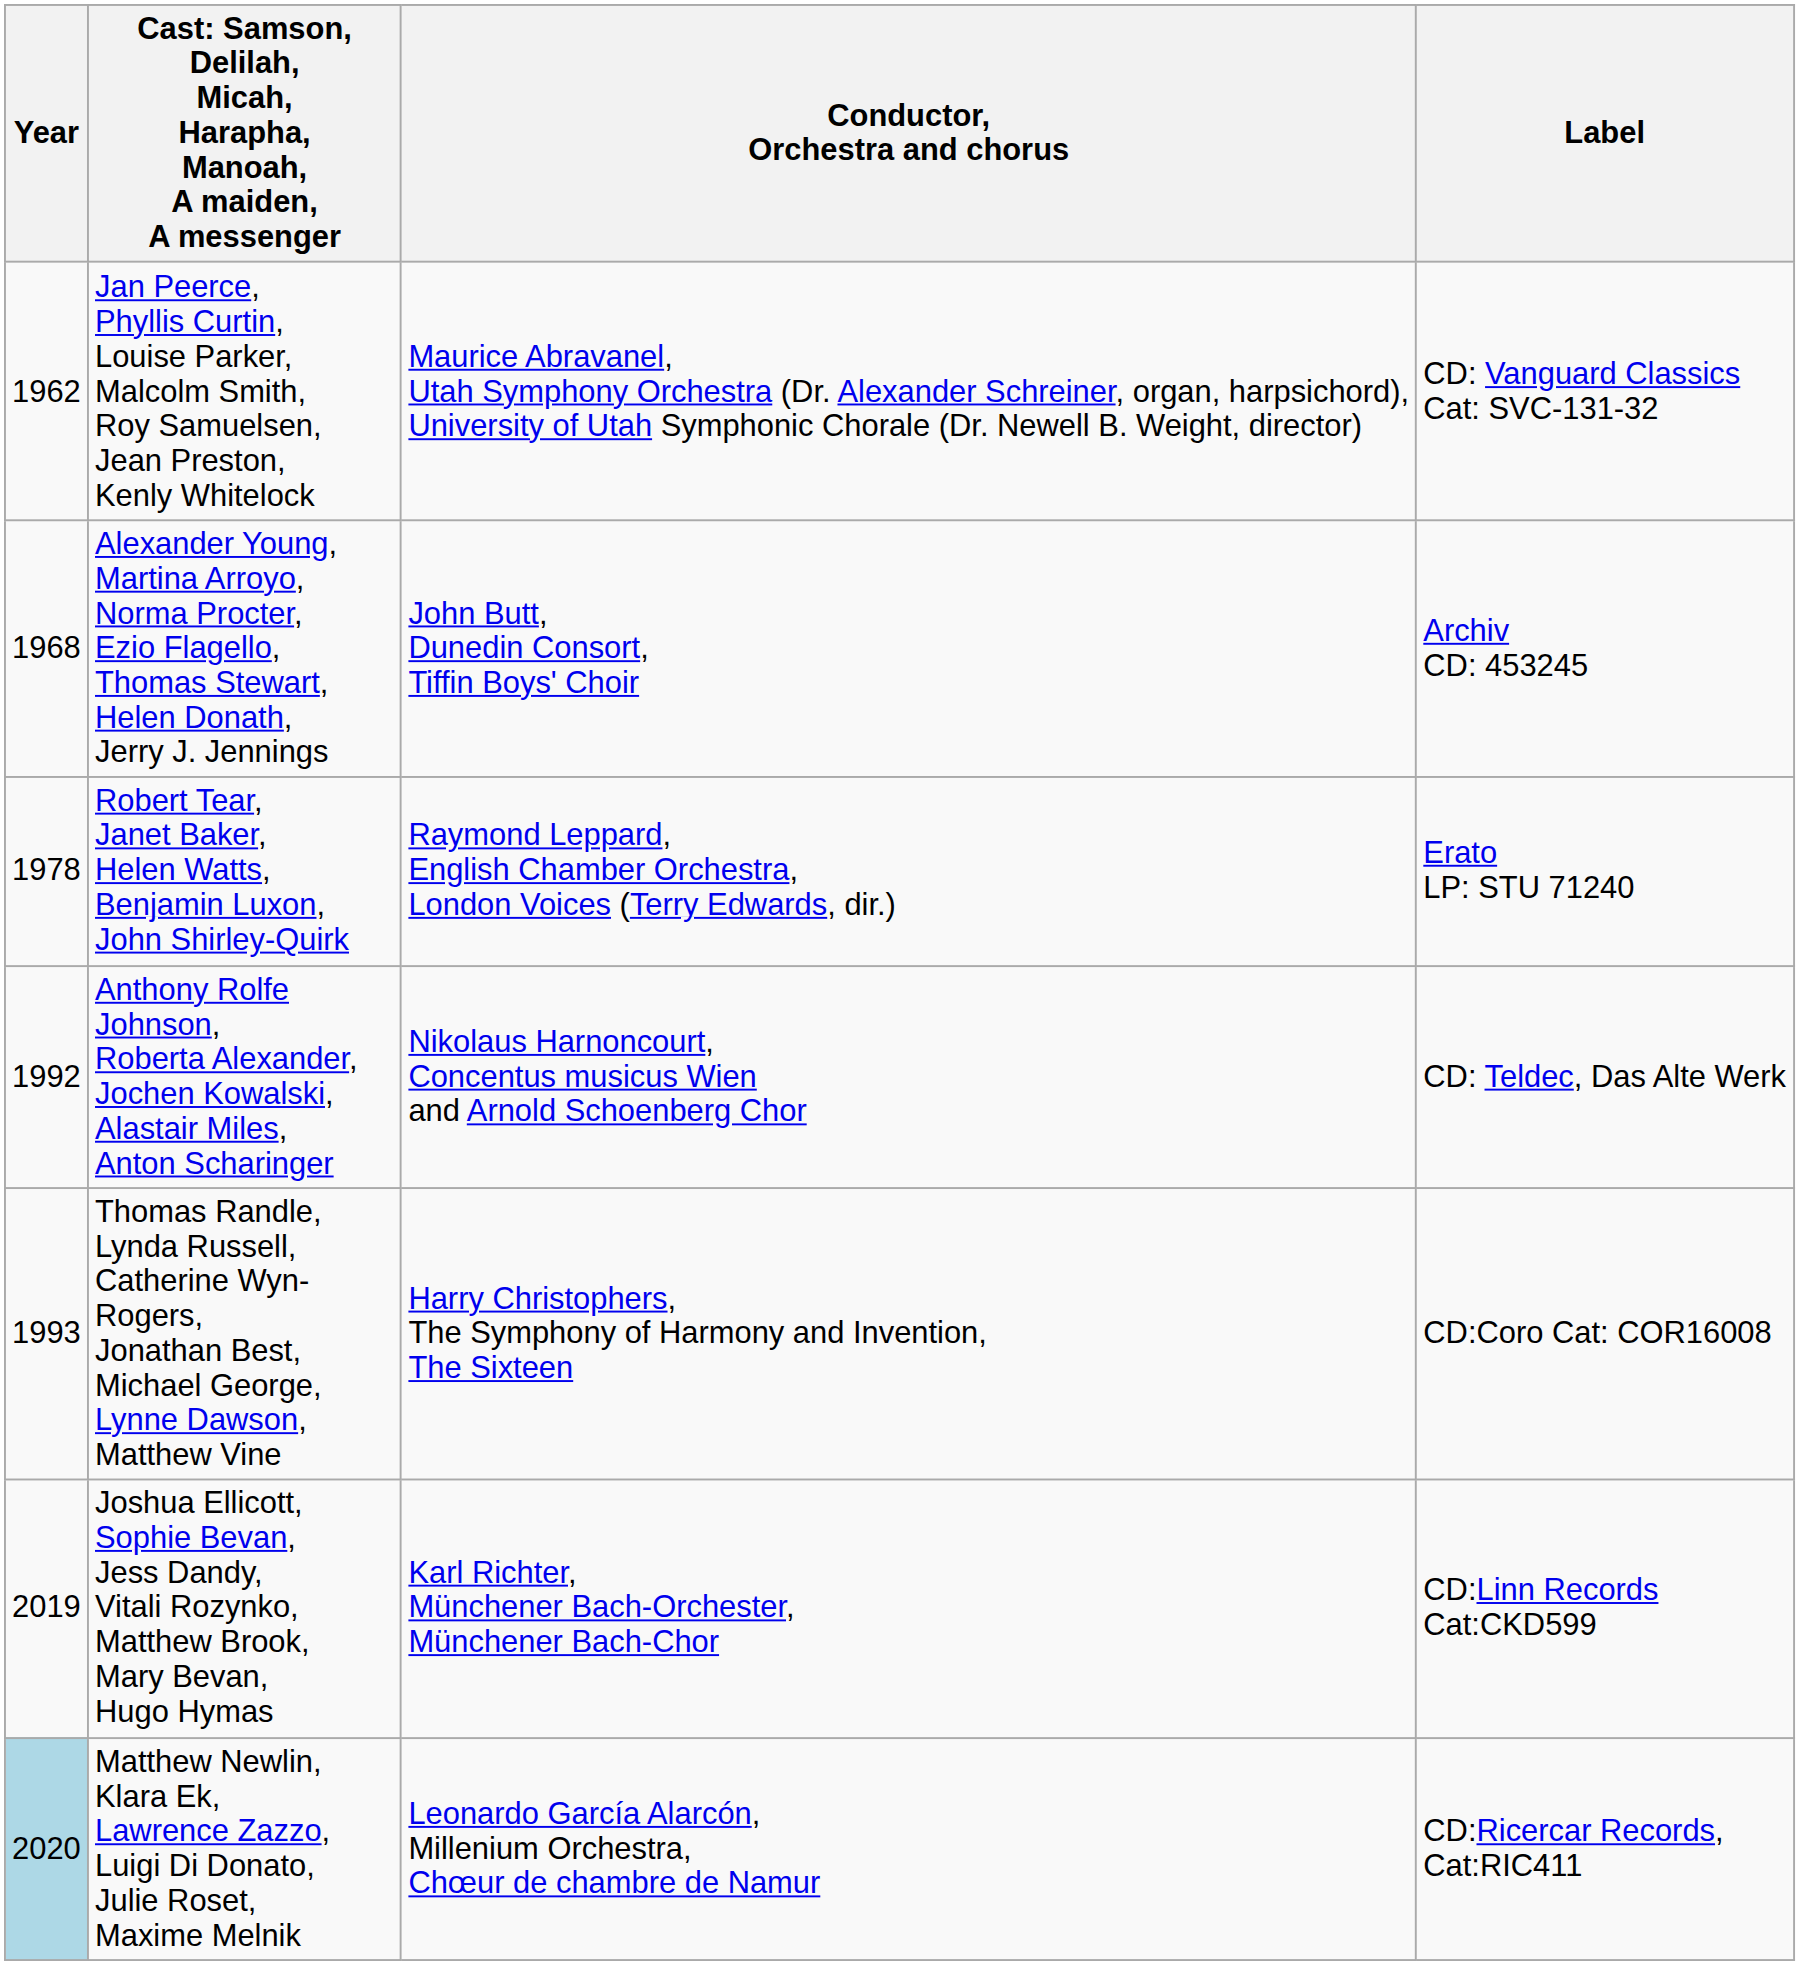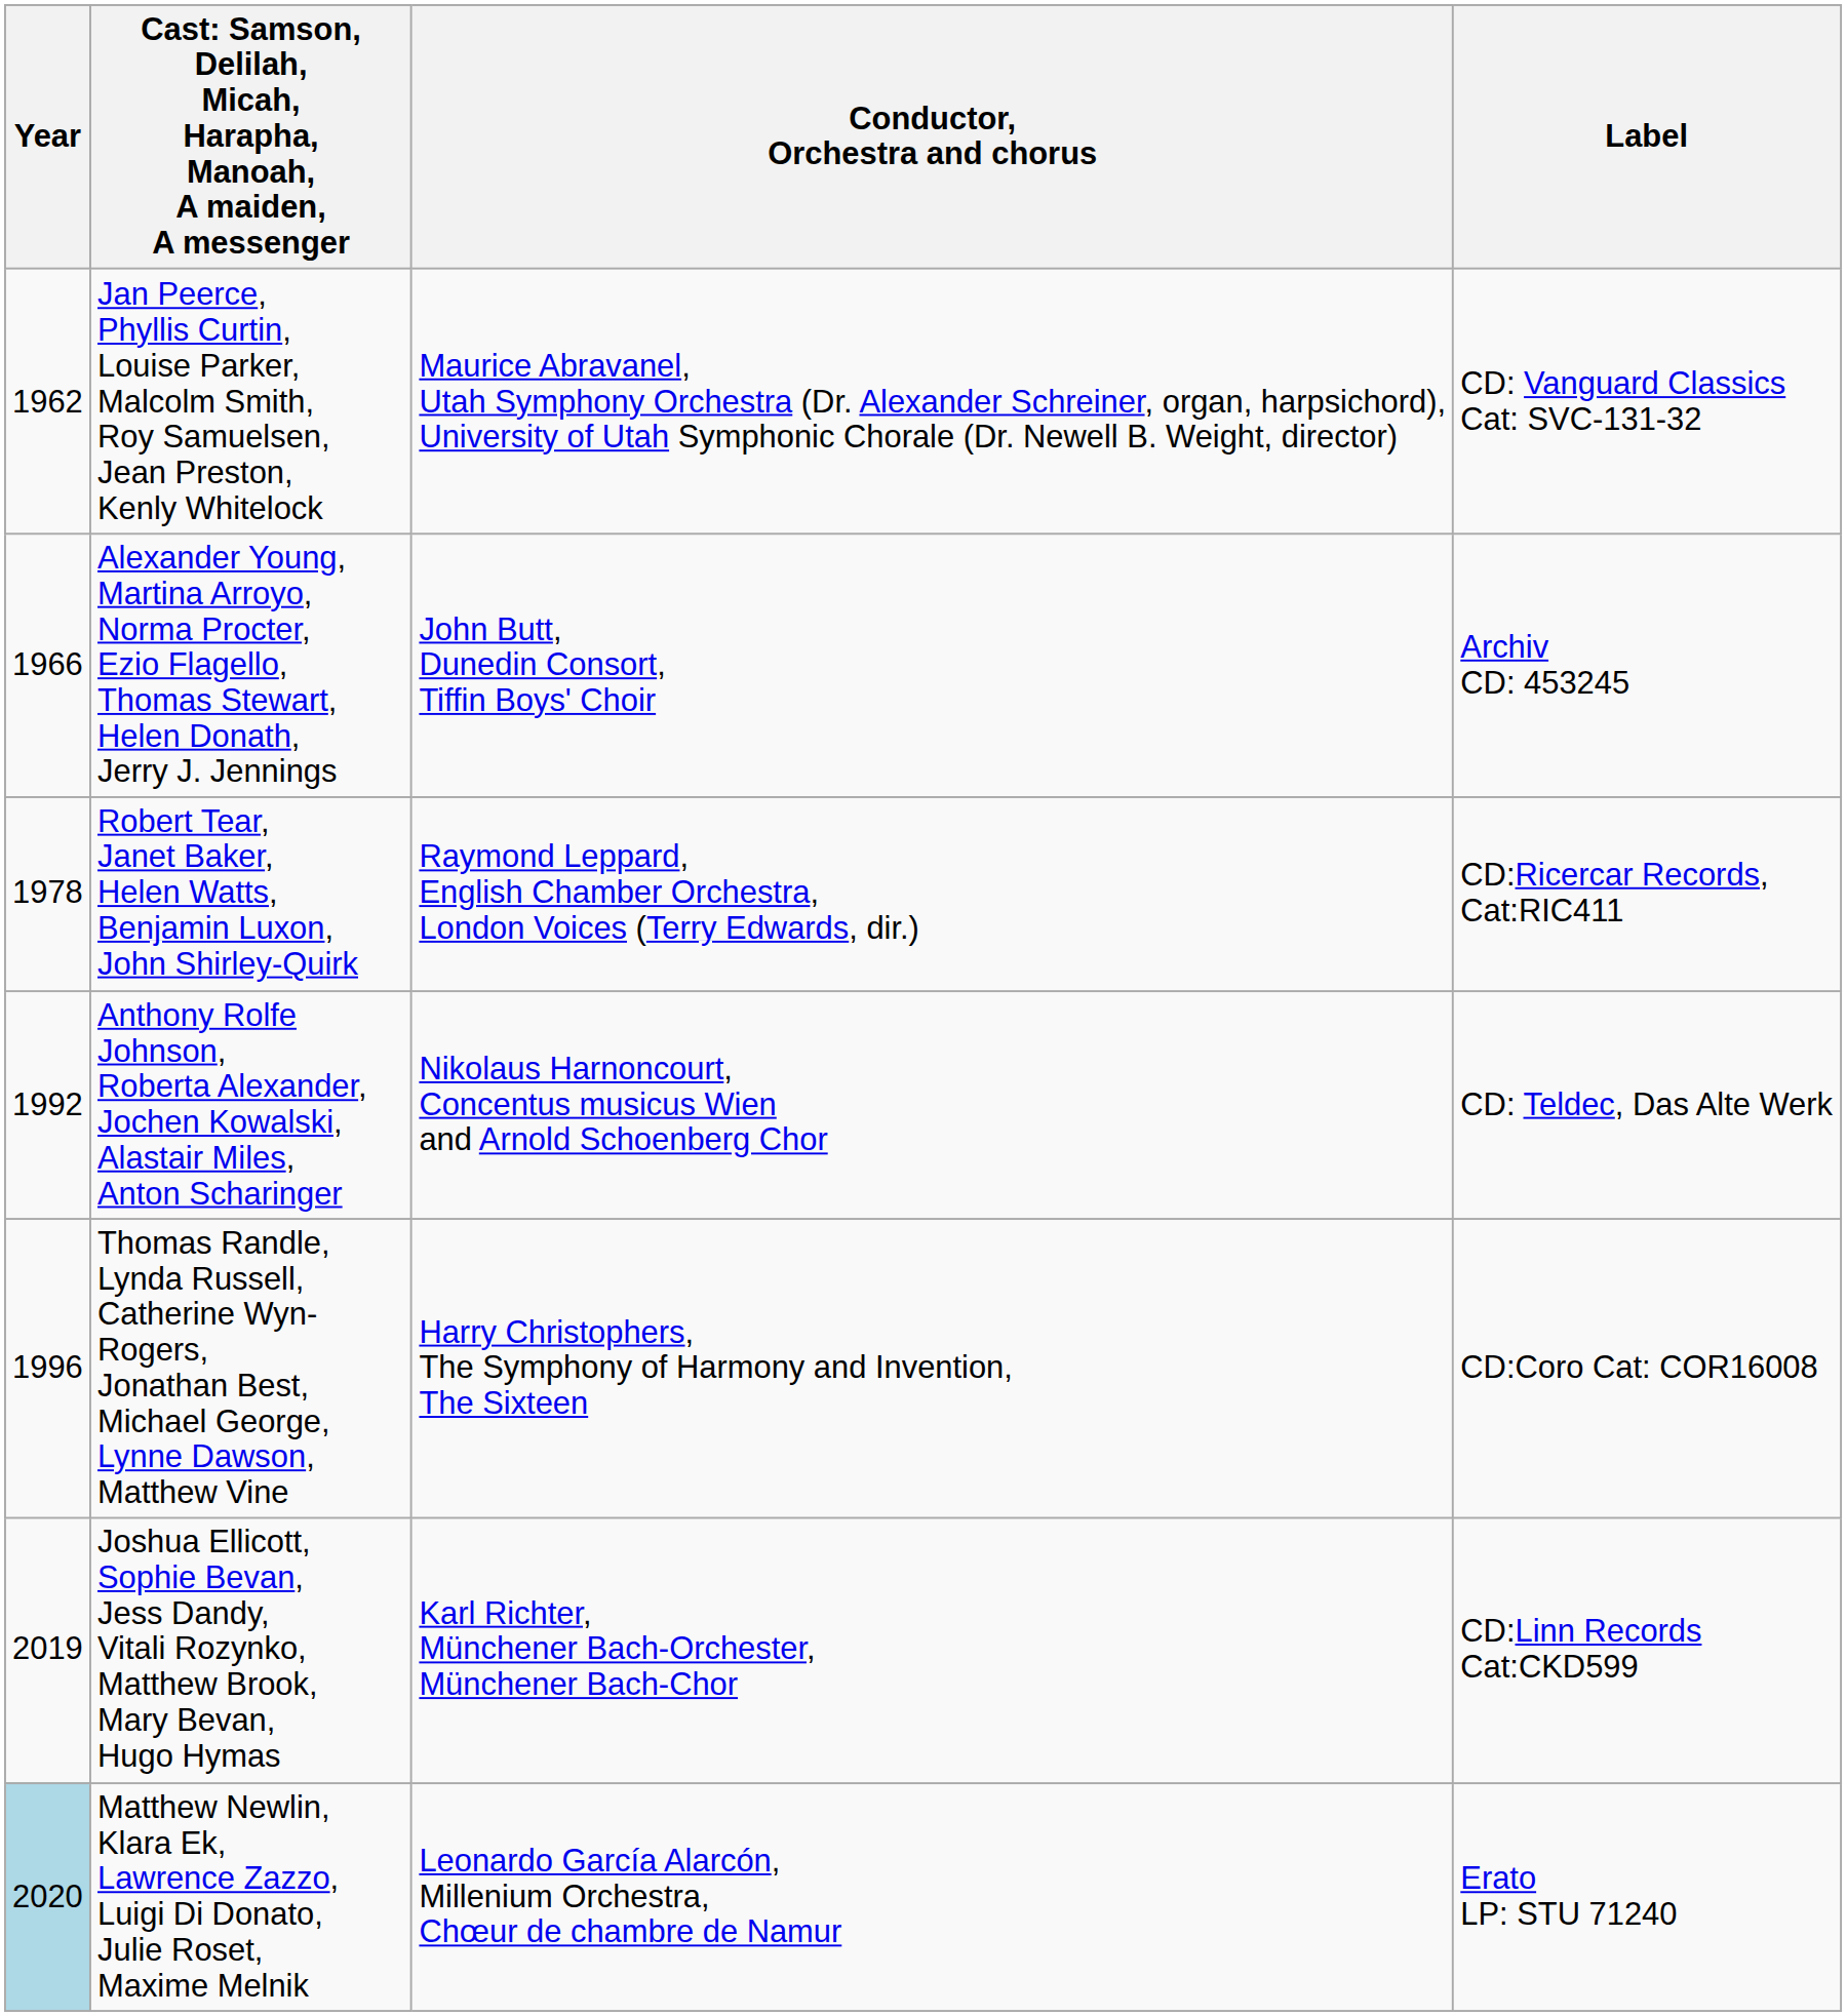row 3 | Year: 1968 -> 1966
row 4 | Label: Erato LP: STU 71240 -> CD:Ricercar Records, Cat:RIC411
row 6 | Year: 1993 -> 1996
row 8 | Label: CD:Ricercar Records, Cat:RIC411 -> Erato LP: STU 71240
